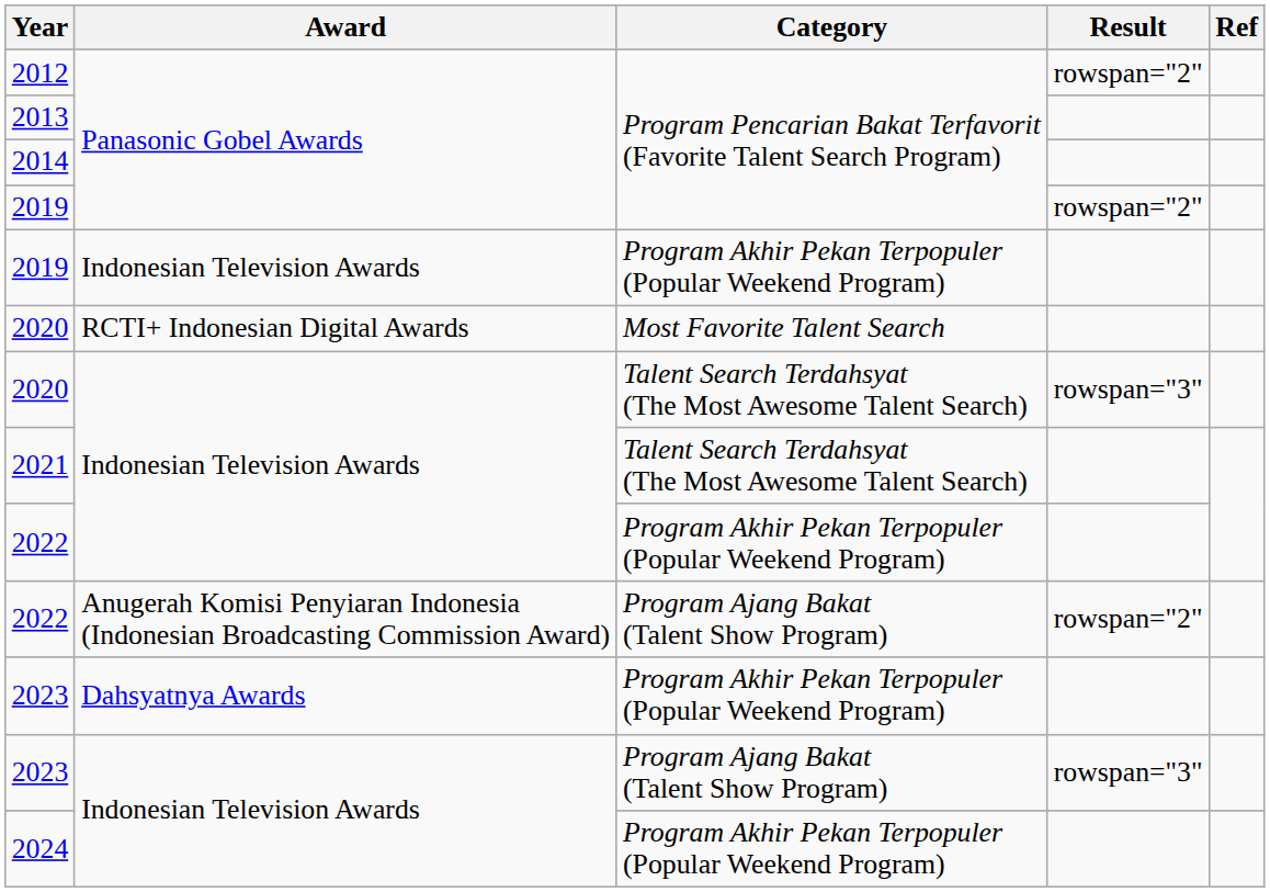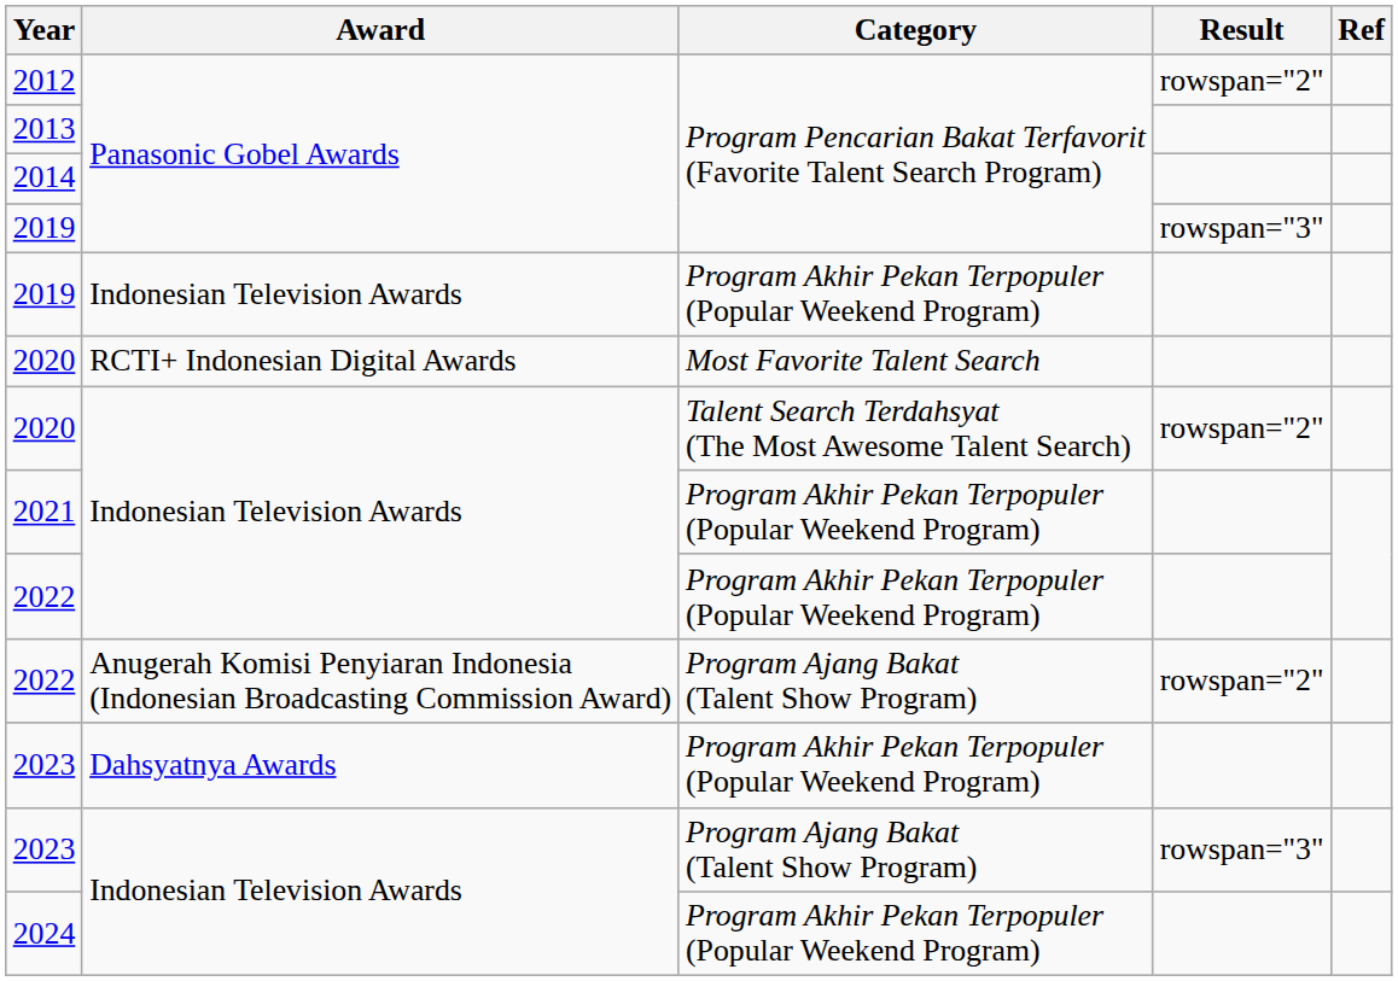2019 / Panasonic Gobel Awards | Result: rowspan="2" -> rowspan="3"
2020 / Indonesian Television Awards | Result: rowspan="3" -> rowspan="2"
2021 | Category: Talent Search Terdahsyat (The Most Awesome Talent Search) -> Program Akhir Pekan Terpopuler (Popular Weekend Program)
